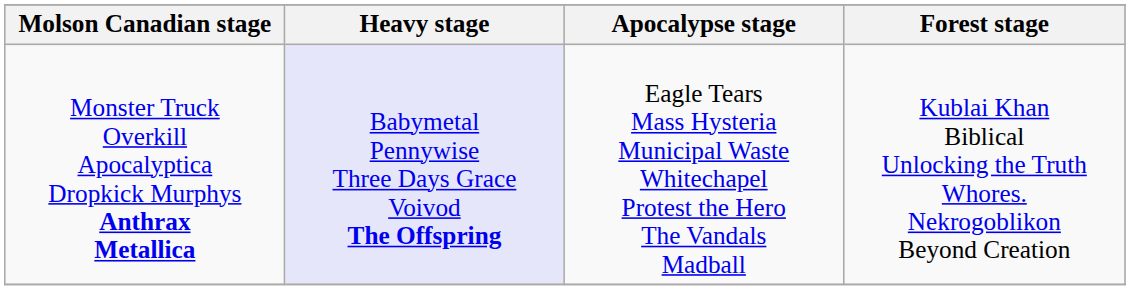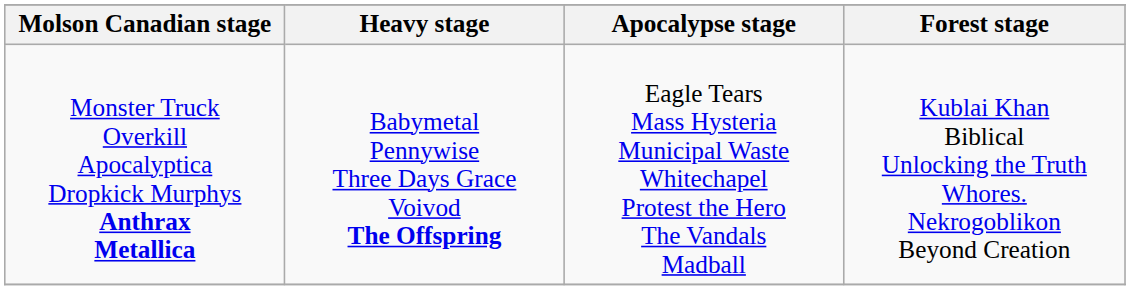row 2 | Heavy stage: lavender background -> no background
